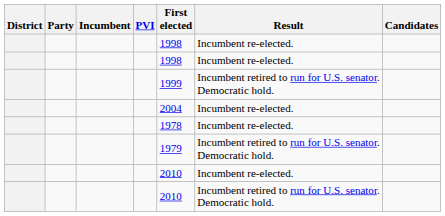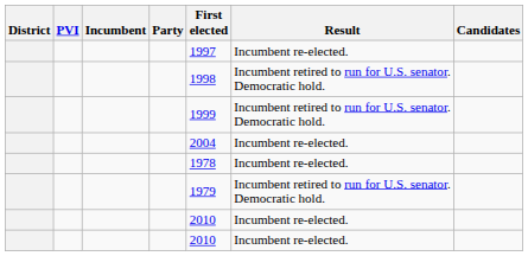columns swapped: PVI <-> Party
row 2 | First elected: 1998 -> 1997
row 3 | Result: Incumbent re-elected. -> Incumbent retired to run for U.S. senator. Democratic hold.
row 9 | Result: Incumbent retired to run for U.S. senator. Democratic hold. -> Incumbent re-elected.
